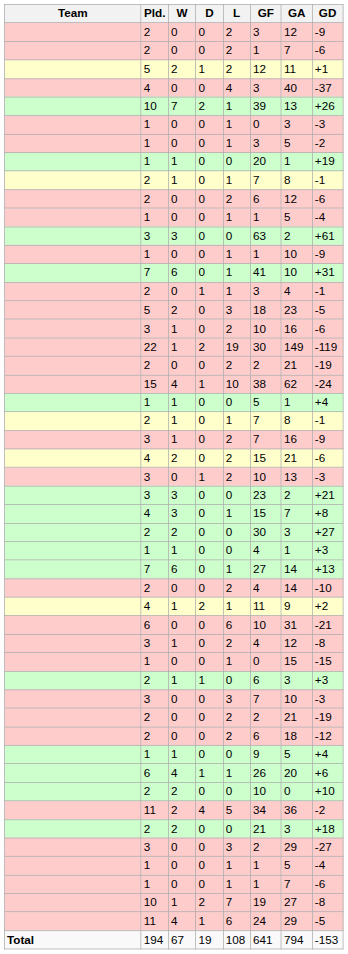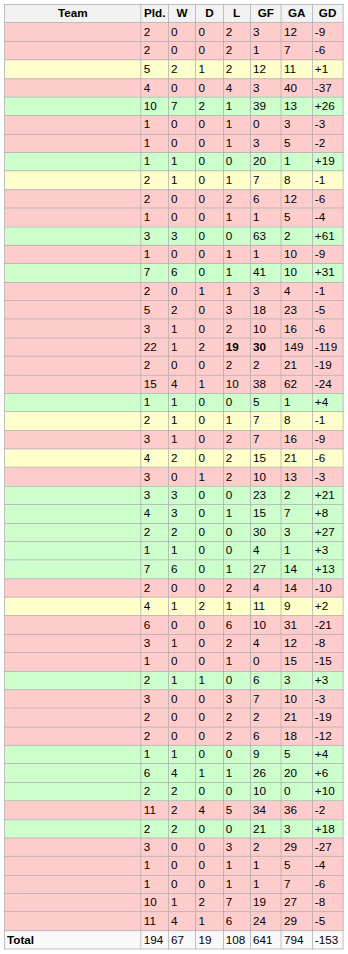22 | L: normal -> bold
22 | GF: normal -> bold
